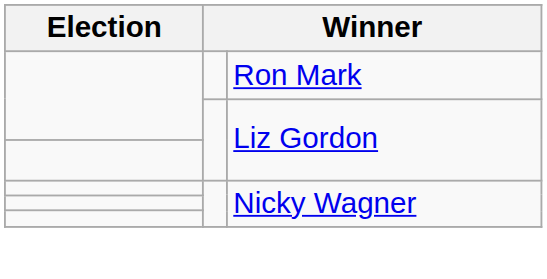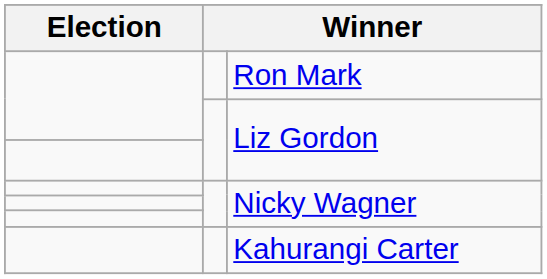+ row: Kahurangi Carter
